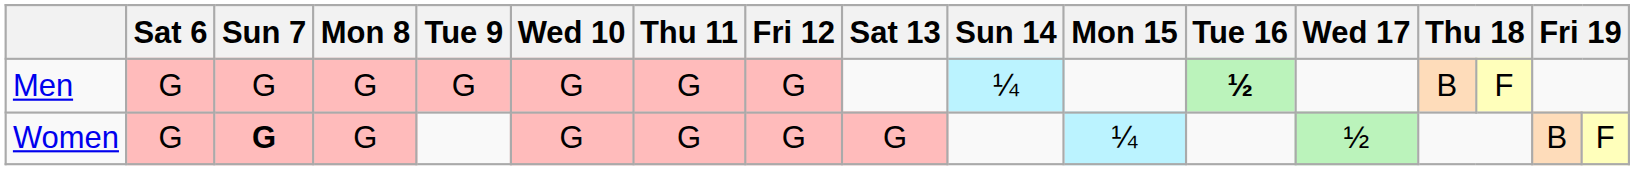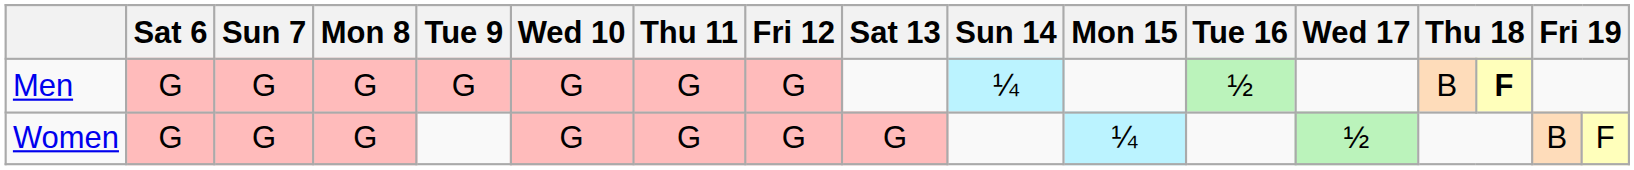Men | Tue 16: bold -> normal
Men | column 15: normal -> bold
Women | Sun 7: bold -> normal
